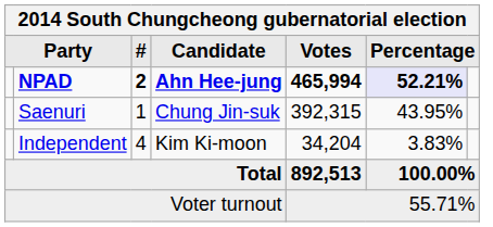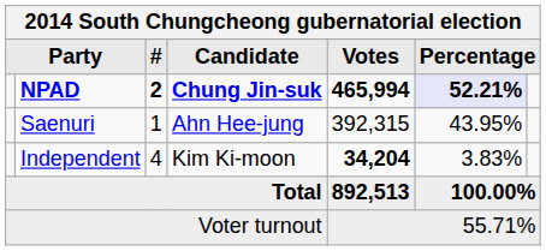NPAD | Candidate: Ahn Hee-jung -> Chung Jin-suk
Saenuri | Candidate: Chung Jin-suk -> Ahn Hee-jung
Independent | Votes: normal -> bold
